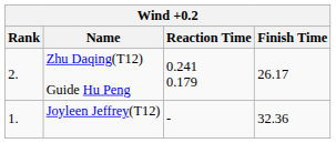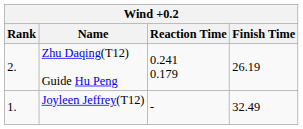Zhu Daqing(T12) Guide Hu Peng | Finish Time: 26.17 -> 26.19
Joyleen Jeffrey(T12) | Finish Time: 32.36 -> 32.49
